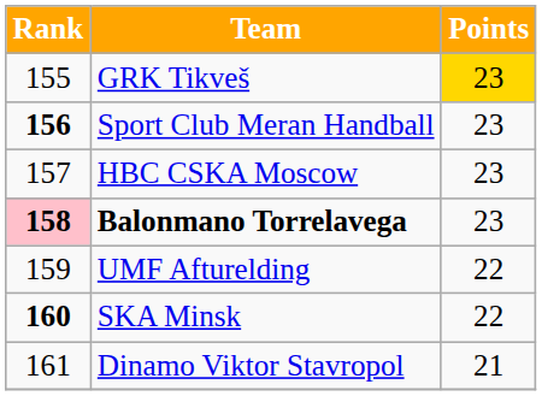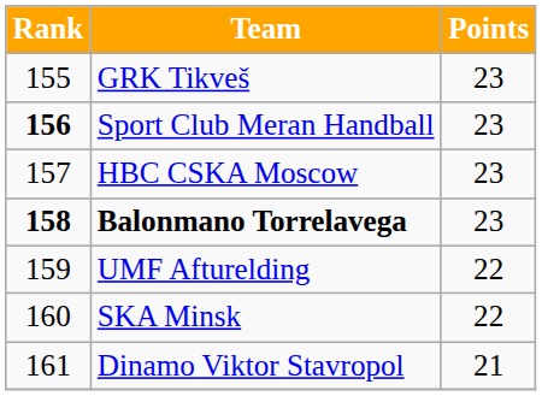GRK Tikveš | Points: gold background -> no background
Balonmano Torrelavega | Rank: pink background -> no background
SKA Minsk | Rank: bold -> normal
